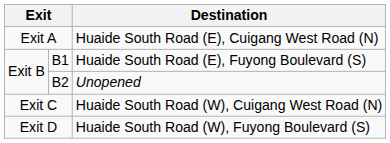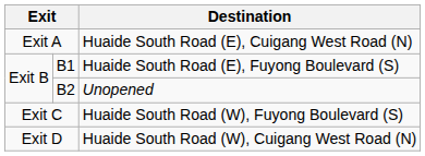Exit C | Destination: Huaide South Road (W), Cuigang West Road (N) -> Huaide South Road (W), Fuyong Boulevard (S)
Exit D | Destination: Huaide South Road (W), Fuyong Boulevard (S) -> Huaide South Road (W), Cuigang West Road (N)
